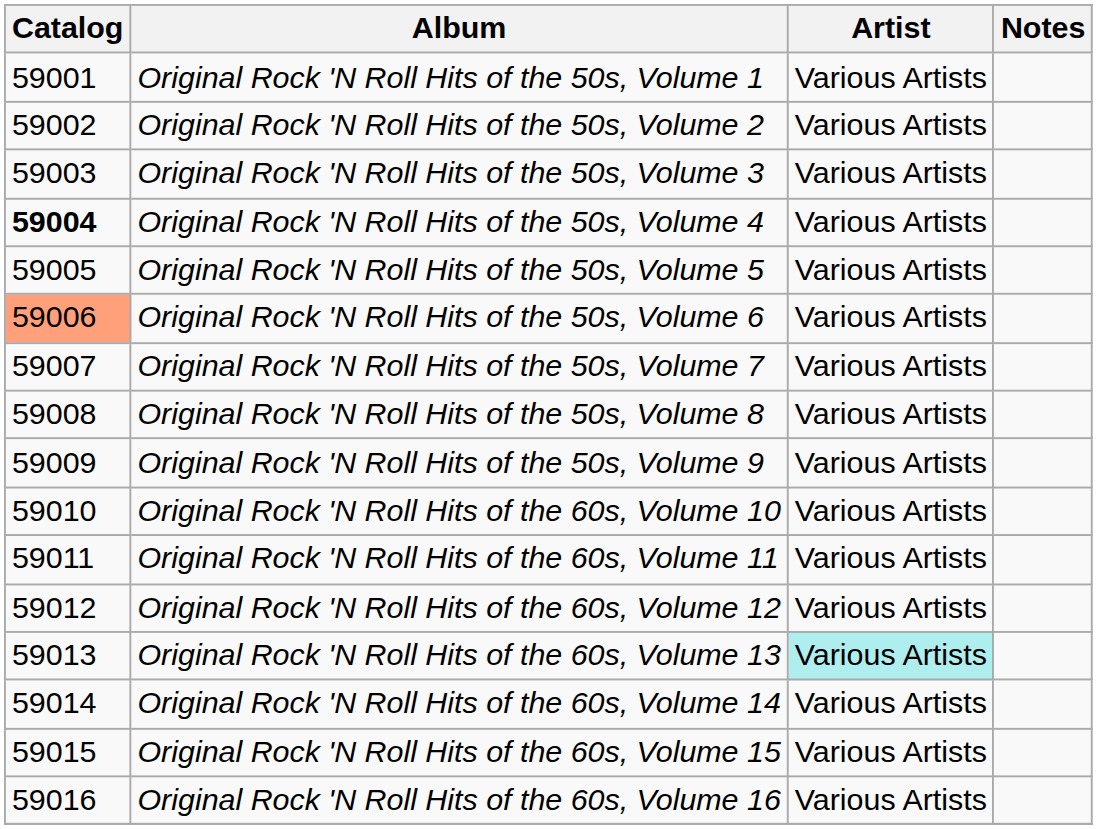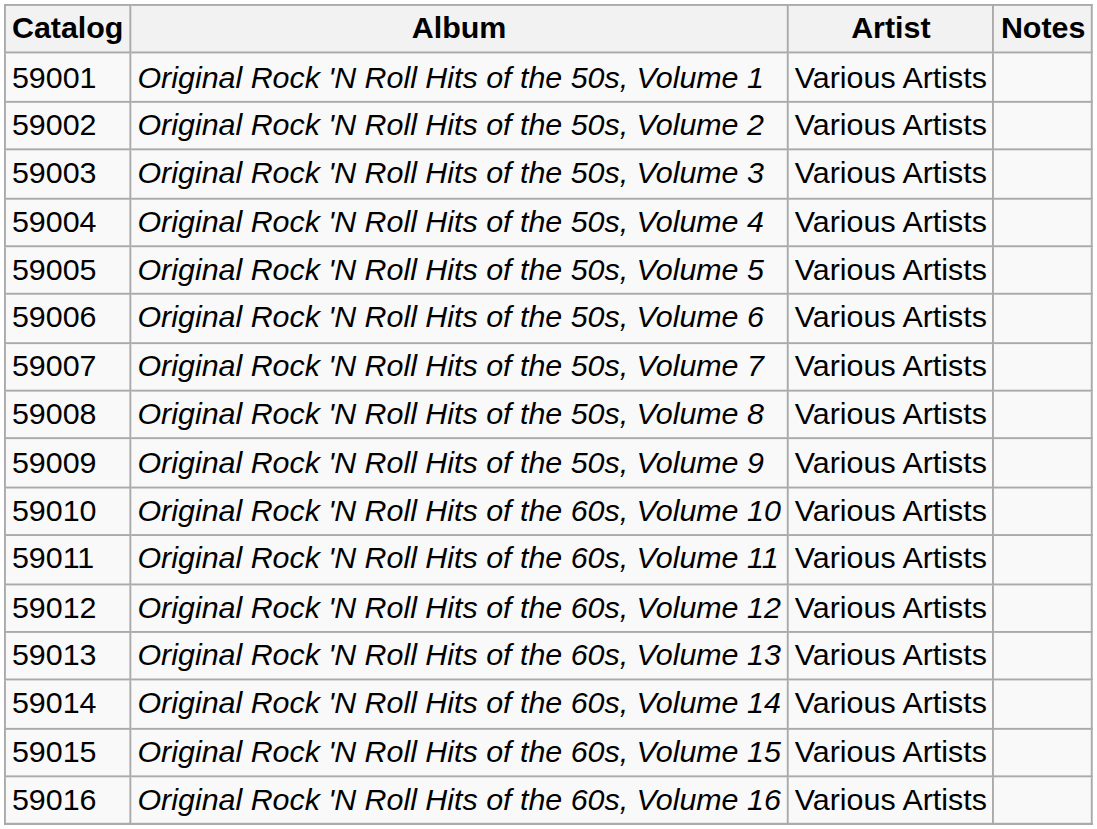Original Rock 'N Roll Hits of the 50s, Volume 4 | Catalog: bold -> normal
Original Rock 'N Roll Hits of the 50s, Volume 6 | Catalog: lightsalmon background -> no background
Original Rock 'N Roll Hits of the 60s, Volume 13 | Artist: paleturquoise background -> no background
